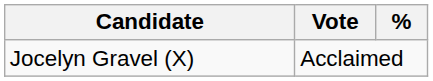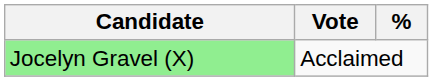Jocelyn Gravel (X) | Candidate: no background -> lightgreen background
